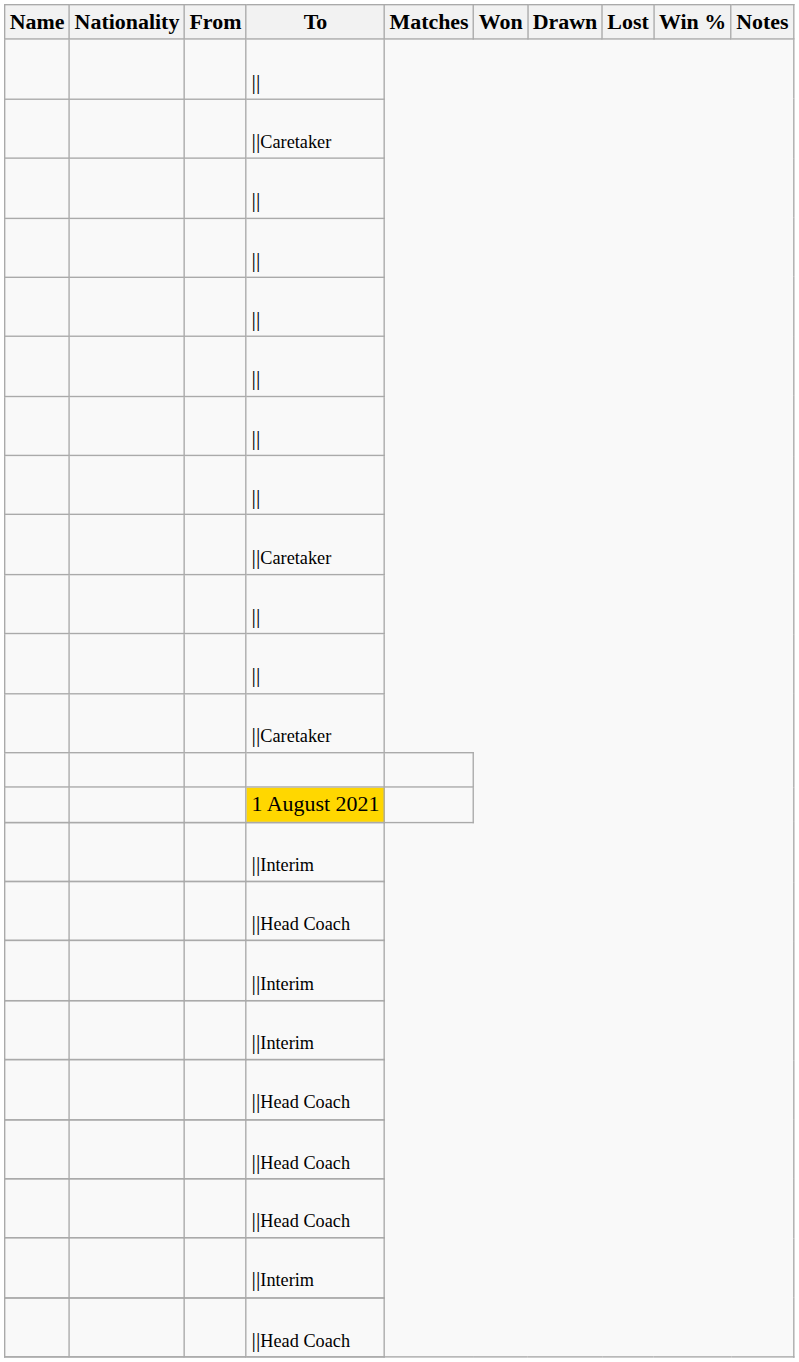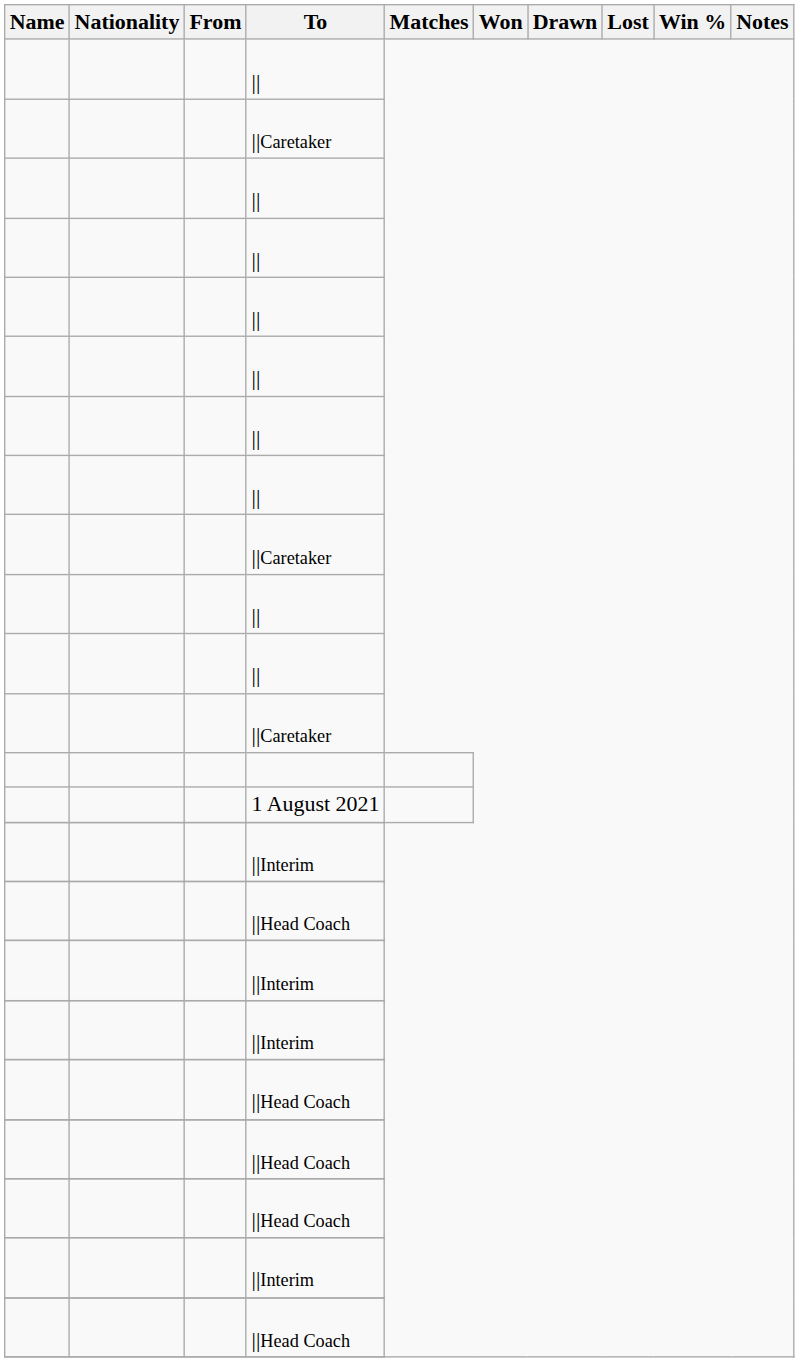1 August 2021 | To: gold background -> no background
